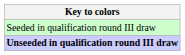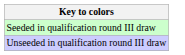row 3 | column 1: bold -> normal
